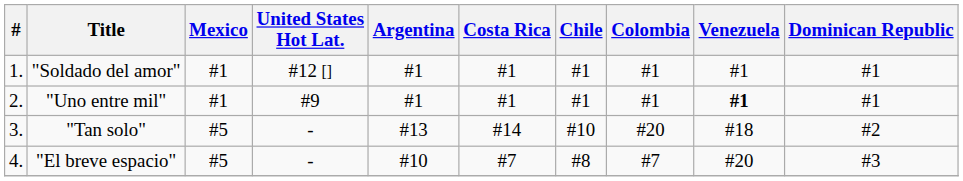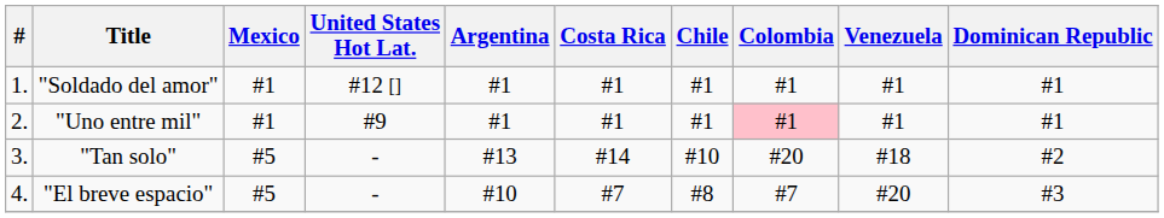"Uno entre mil" | Colombia: no background -> pink background
"Uno entre mil" | Venezuela: bold -> normal
